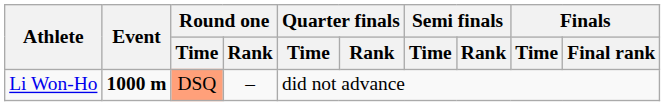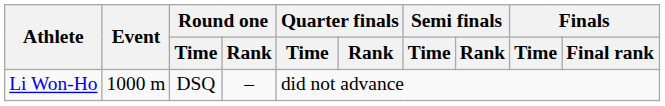Li Won-Ho | Event: bold -> normal
Li Won-Ho | Round one / Time: lightsalmon background -> no background
